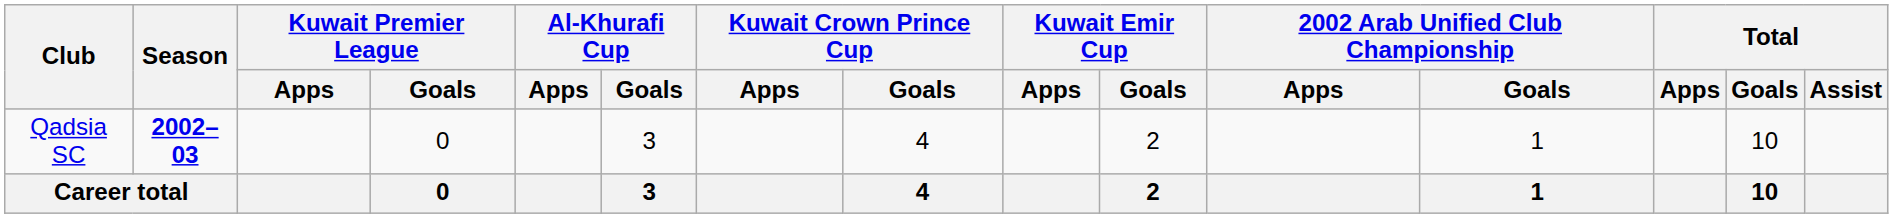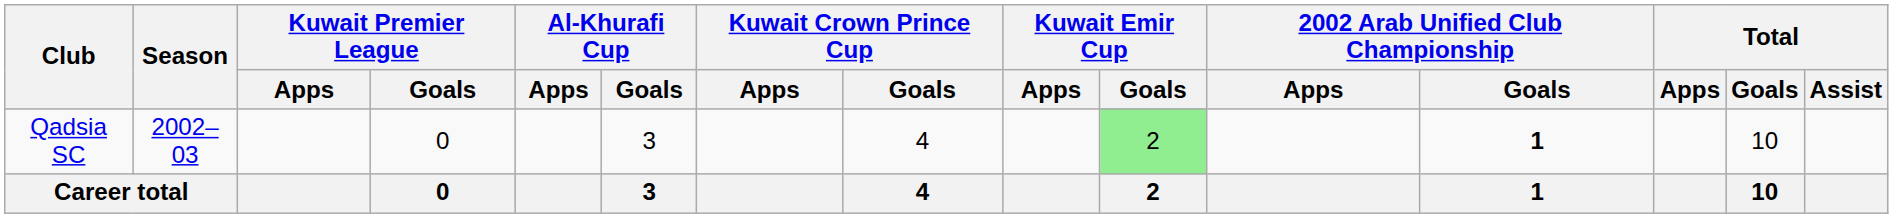Qadsia SC | Season: bold -> normal
Qadsia SC | Kuwait Emir Cup / Goals: no background -> lightgreen background
Qadsia SC | 2002 Arab Unified Club Championship / Goals: normal -> bold
